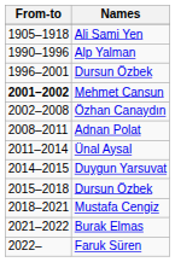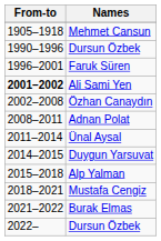row 2 | Names: Ali Sami Yen -> Mehmet Cansun
row 3 | Names: Alp Yalman -> Dursun Özbek
row 4 | Names: Dursun Özbek -> Faruk Süren
row 5 | Names: Mehmet Cansun -> Ali Sami Yen
row 10 | Names: Dursun Özbek -> Alp Yalman
row 13 | Names: Faruk Süren -> Dursun Özbek
